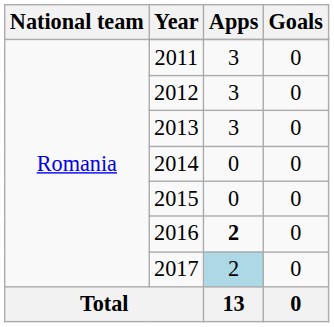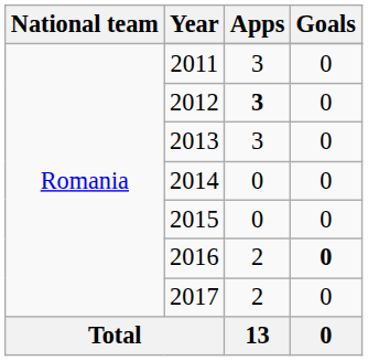2012 | Apps: normal -> bold
2016 | Apps: bold -> normal
2016 | Goals: normal -> bold
2017 | Apps: lightblue background -> no background
